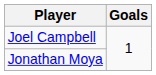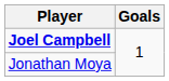Joel Campbell | Player: normal -> bold
